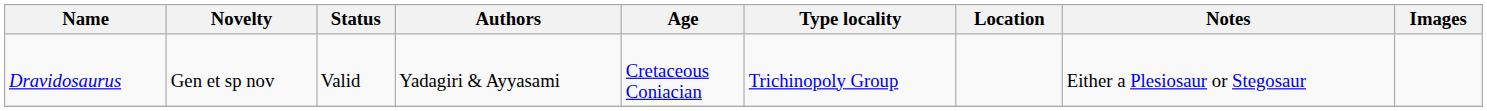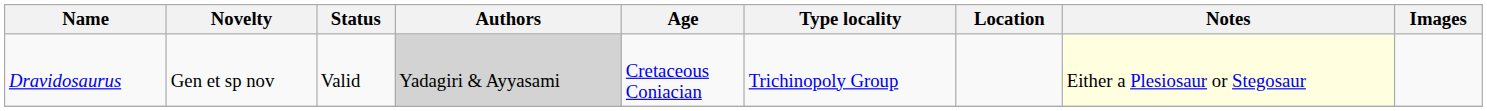Dravidosaurus | Authors: no background -> lightgrey background
Dravidosaurus | Notes: no background -> lightyellow background
